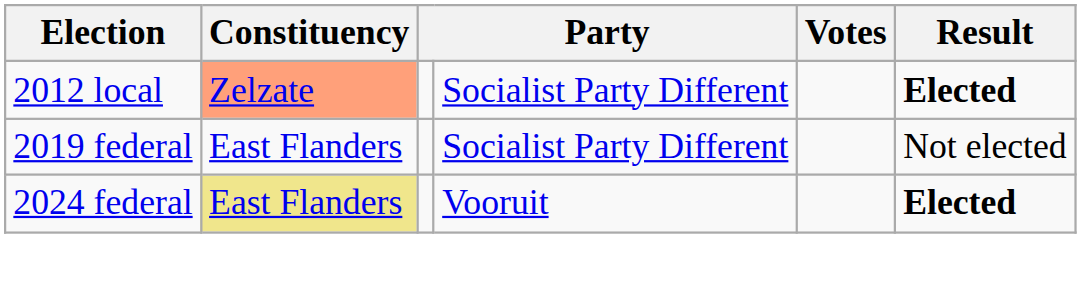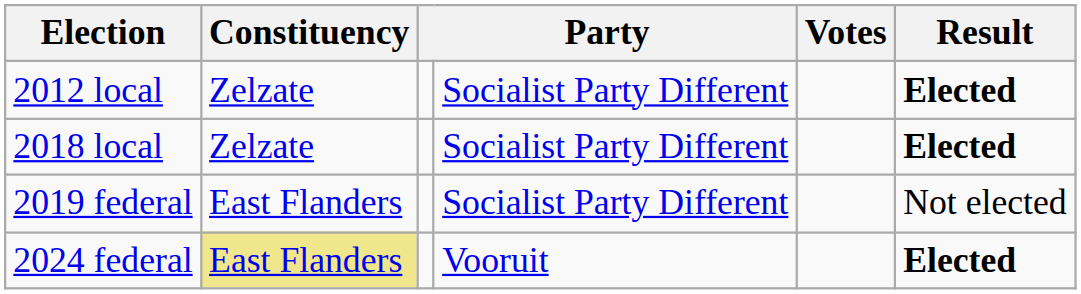2012 local | Constituency: lightsalmon background -> no background
+ row: 2018 local | Zelzate | Socialist Party Different | Elected
